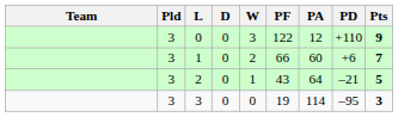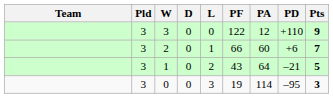columns swapped: W <-> L
